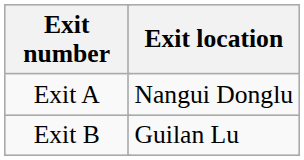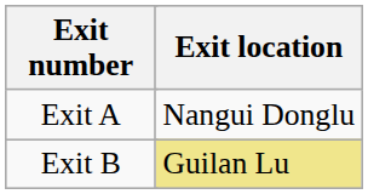Exit B | Exit location: no background -> khaki background
